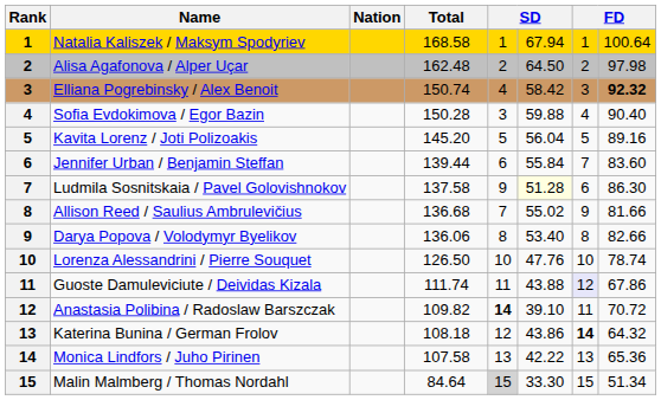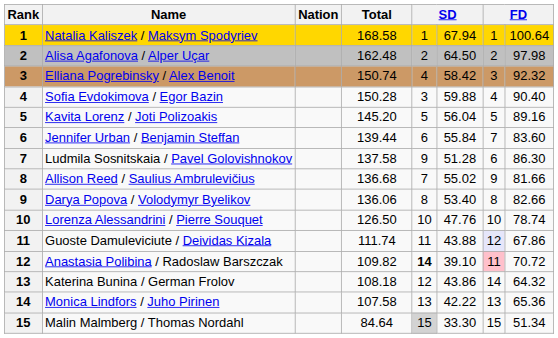Elliana Pogrebinsky / Alex Benoit | column 8: bold -> normal
Ludmila Sosnitskaia / Pavel Golovishnokov | column 6: lightyellow background -> no background
Anastasia Polibina / Radoslaw Barszczak | column 7: no background -> pink background
Katerina Bunina / German Frolov | column 7: bold -> normal
